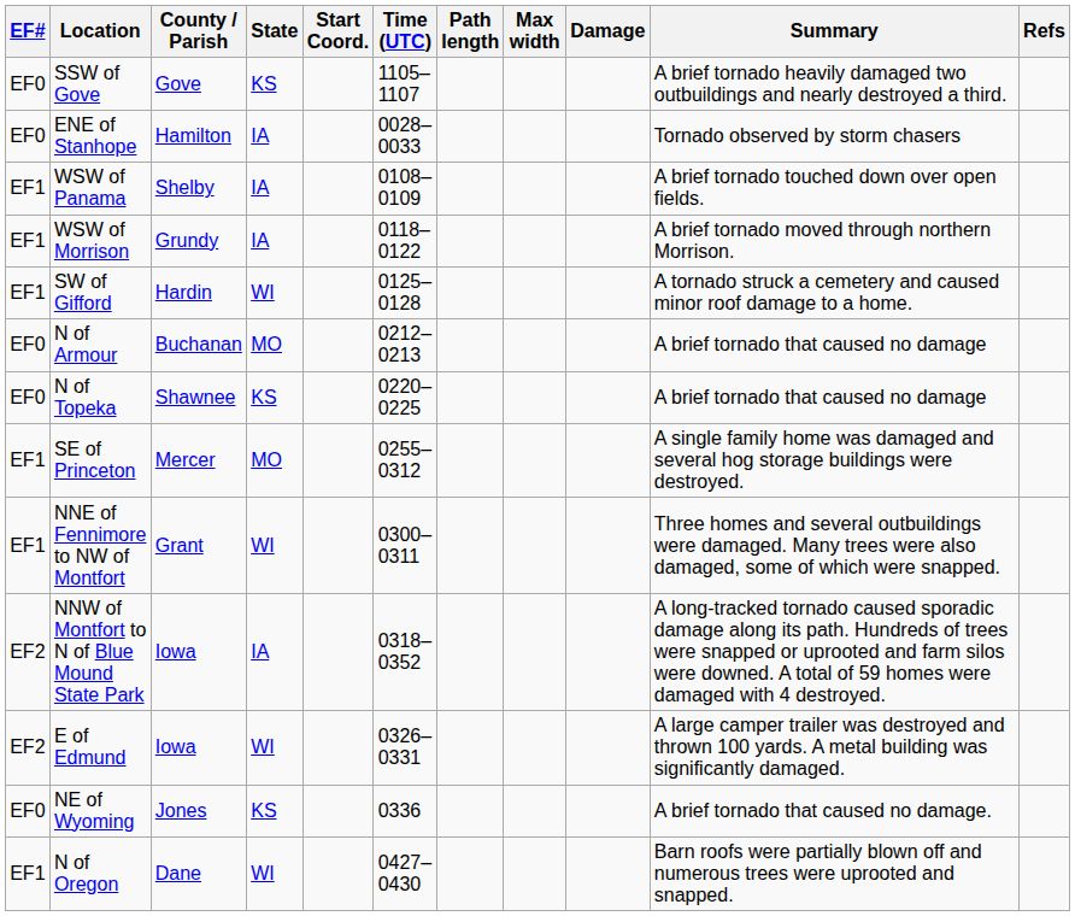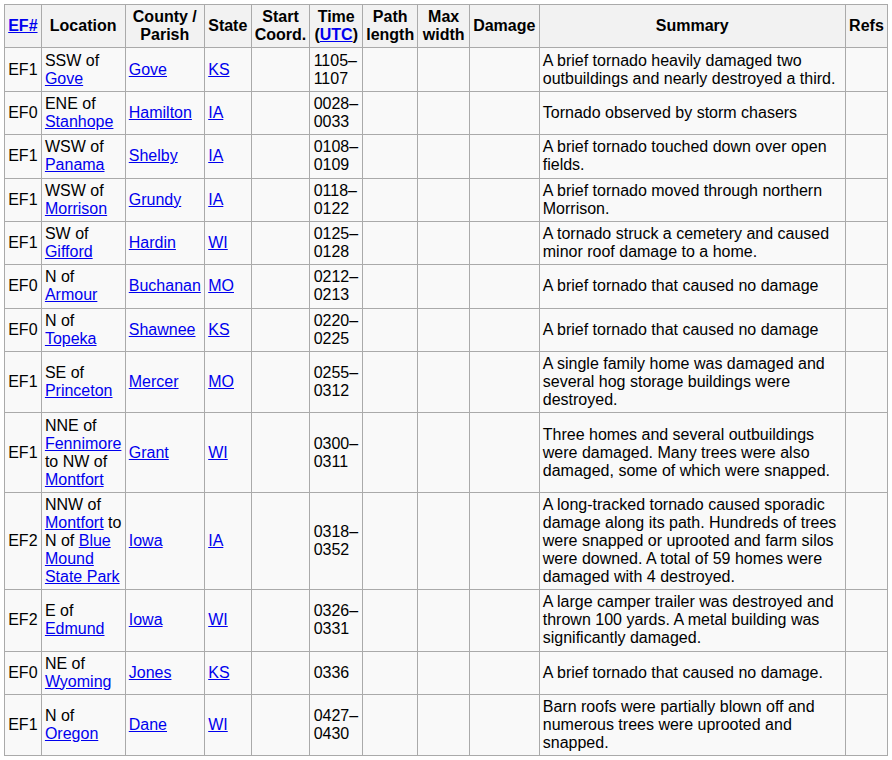SSW of Gove | EF#: EF0 -> EF1
